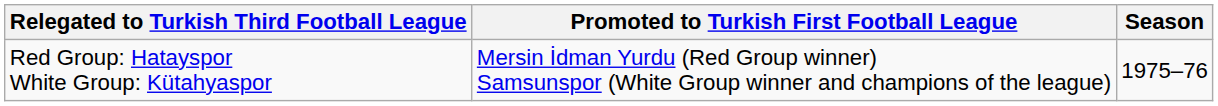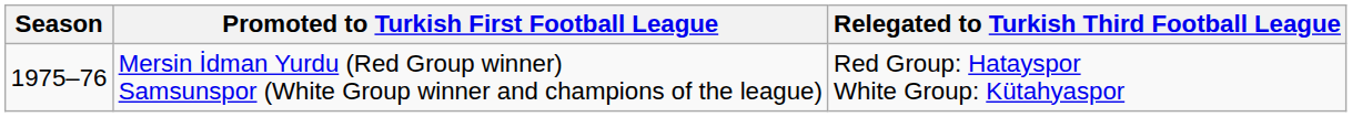columns swapped: Season <-> Relegated to Turkish Third Football League
